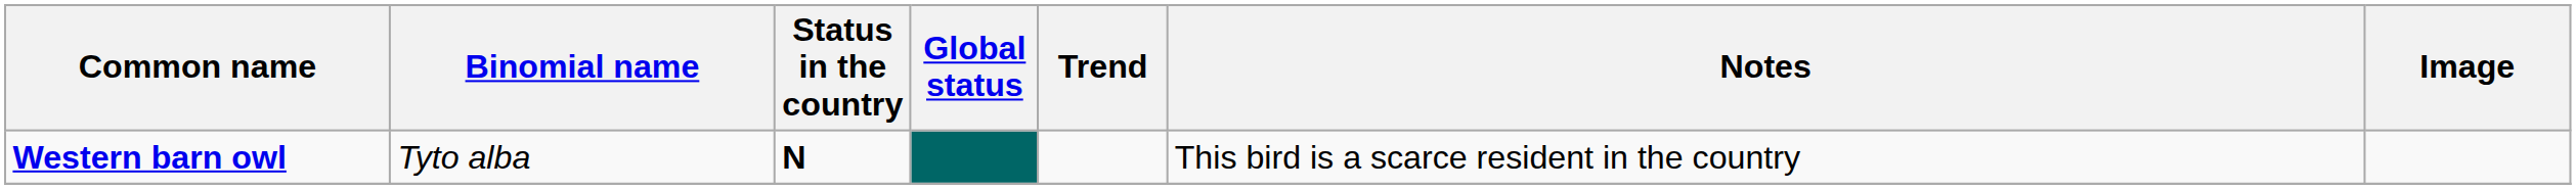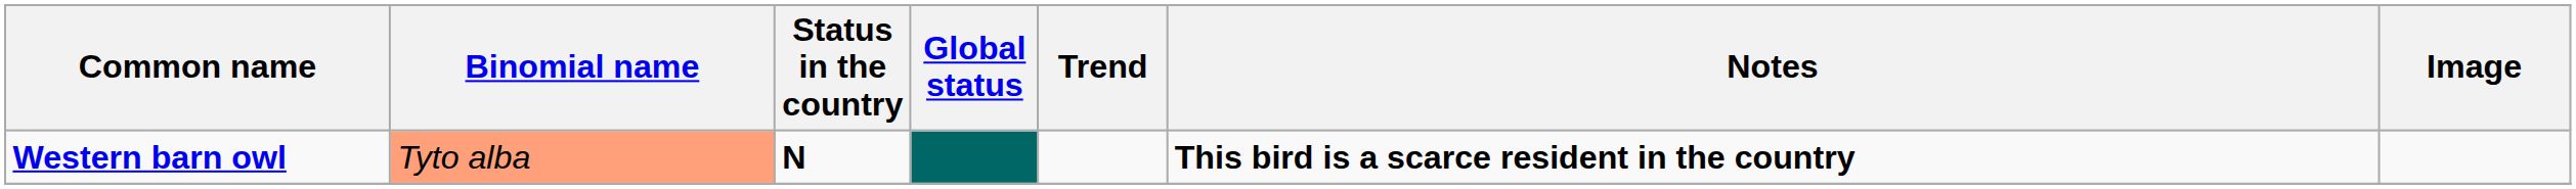Western barn owl | Binomial name: no background -> lightsalmon background
Western barn owl | Notes: normal -> bold
